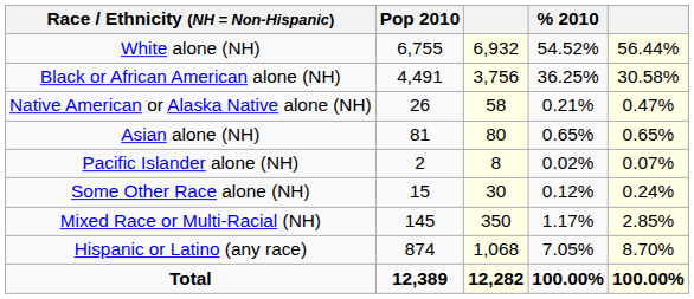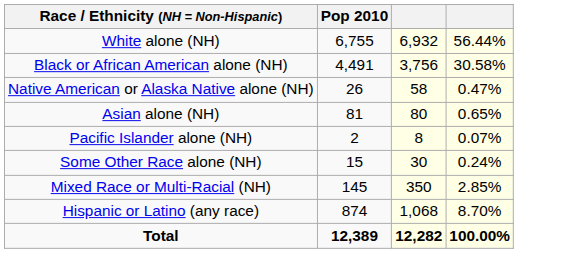- column: % 2010 | 54.52% | 36.25% | 0.21% | 0.65% | 0.02% | 0.12% | 1.17% | 7.05% | 100.00%
